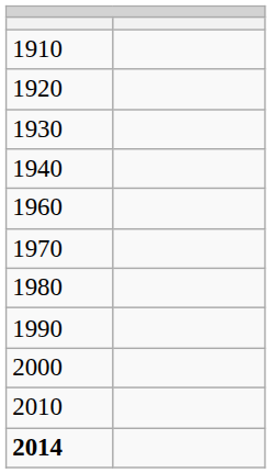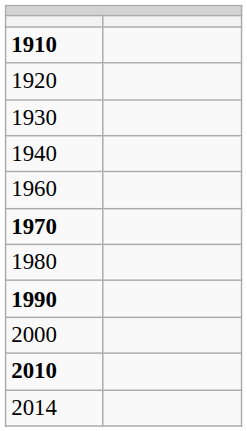1910 | column 1: normal -> bold
1970 | column 1: normal -> bold
1990 | column 1: normal -> bold
2010 | column 1: normal -> bold
2014 | column 1: bold -> normal
